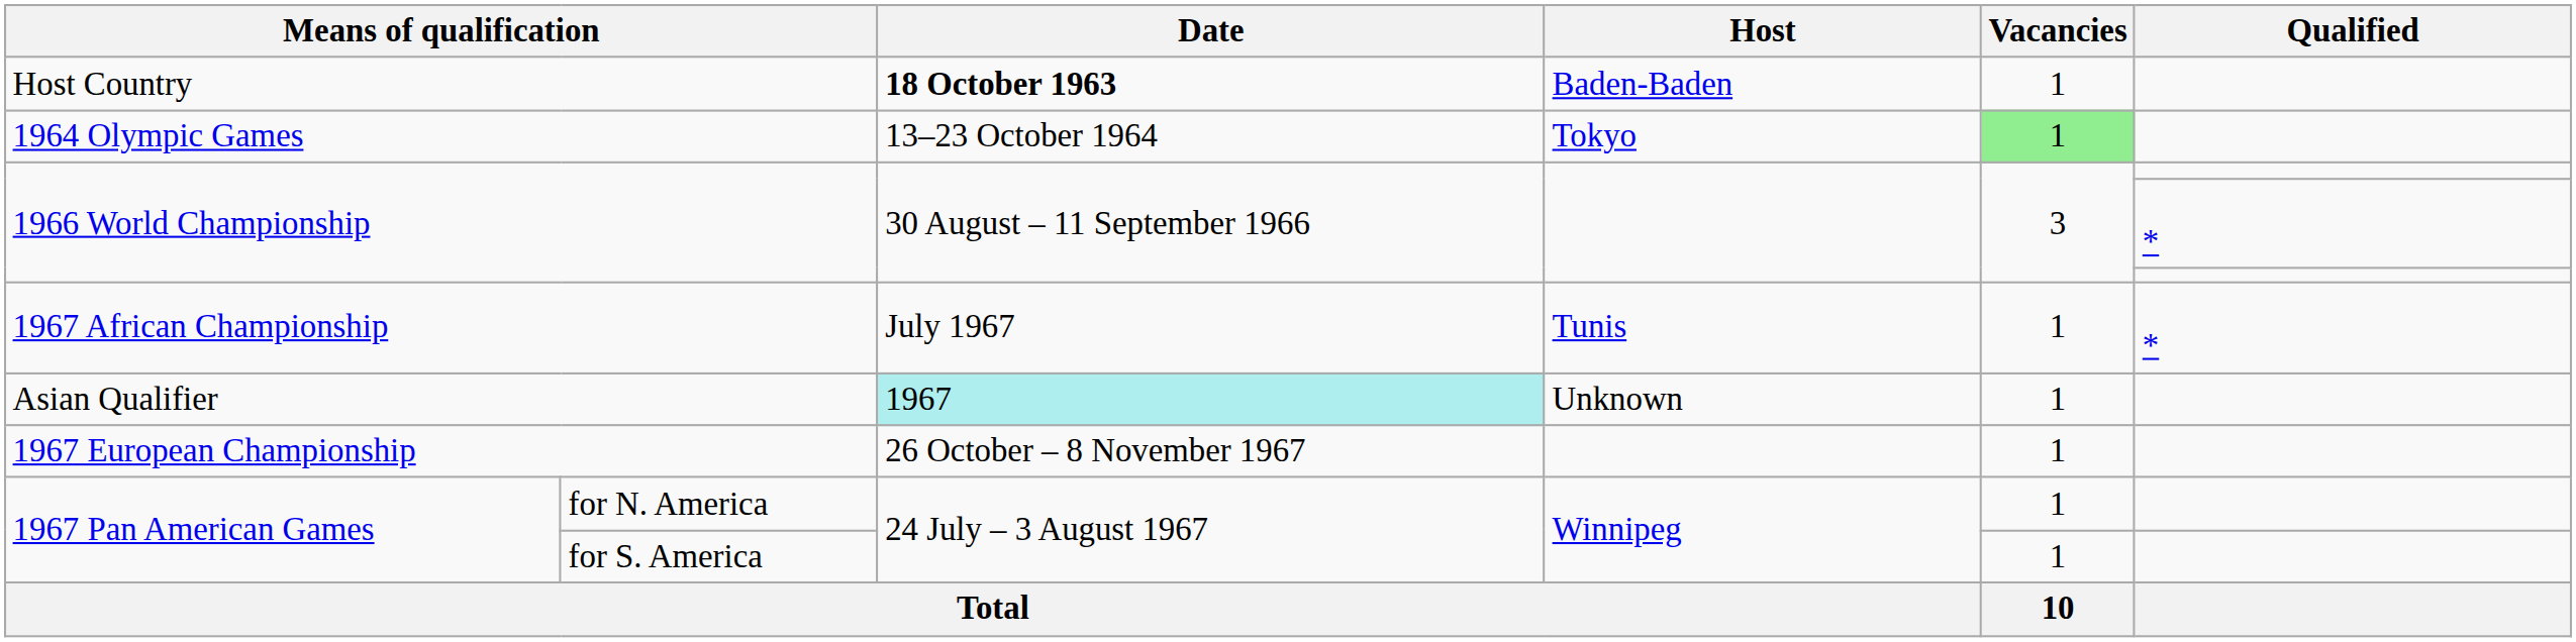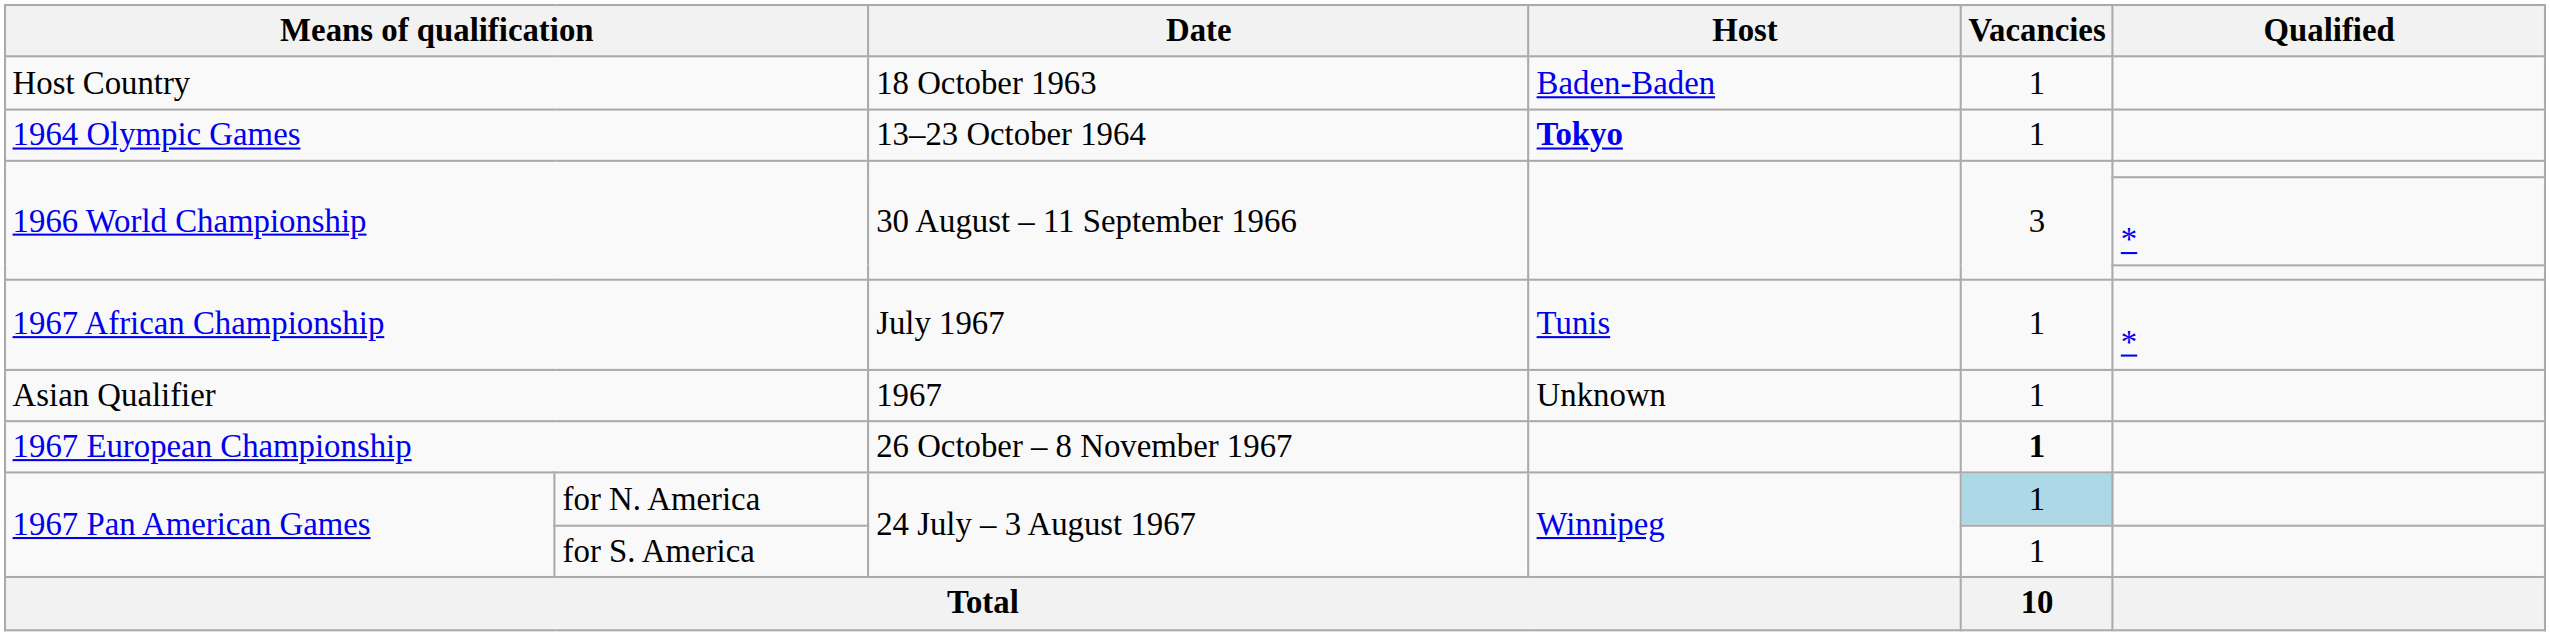Host Country | Date: bold -> normal
1964 Olympic Games | Host: normal -> bold
1964 Olympic Games | Vacancies: lightgreen background -> no background
Asian Qualifier | Date: paleturquoise background -> no background
1967 European Championship | Vacancies: normal -> bold
for N. America | Vacancies: no background -> lightblue background
